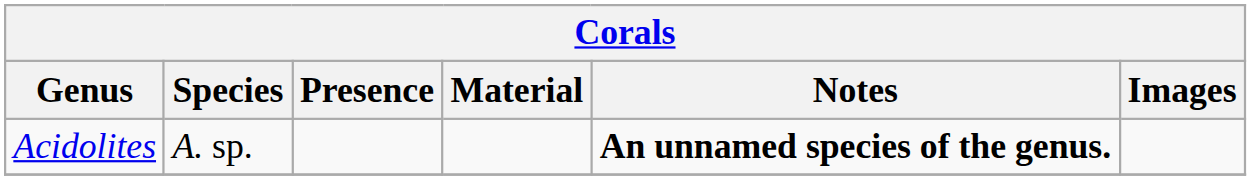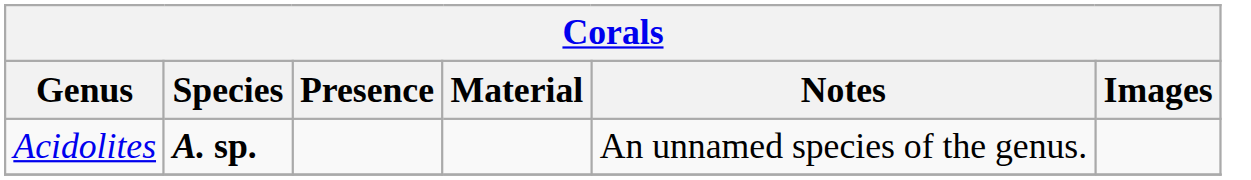Acidolites | Species: normal -> bold
Acidolites | Notes: bold -> normal
